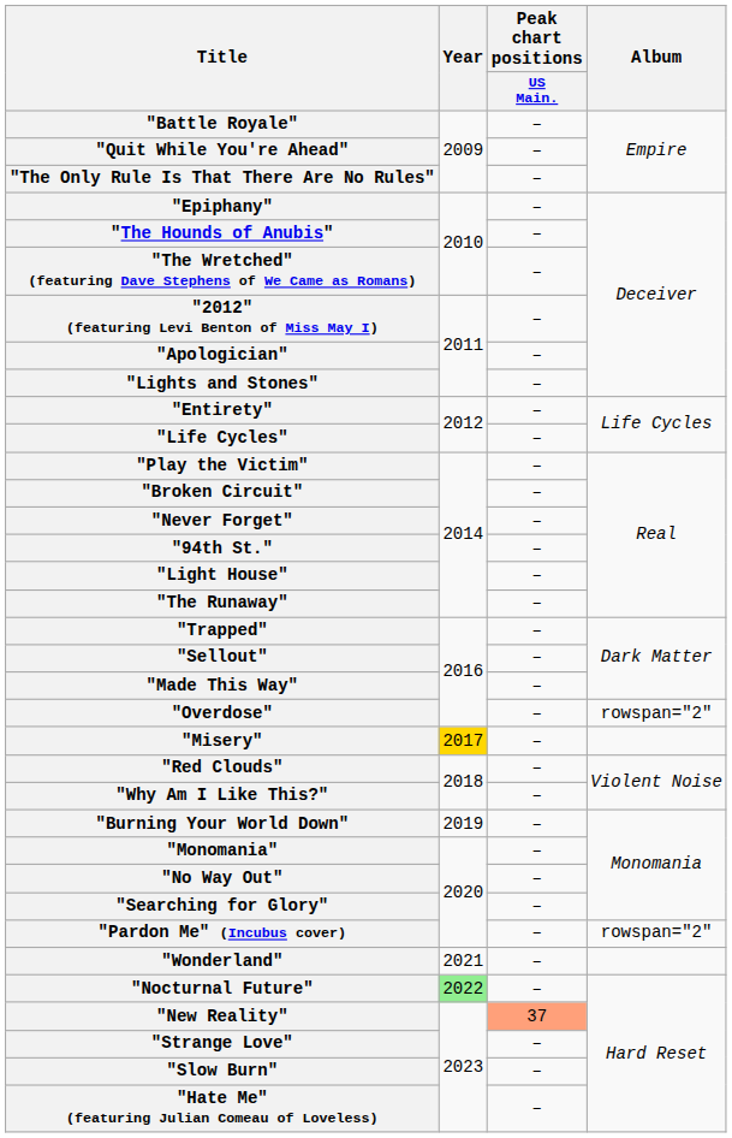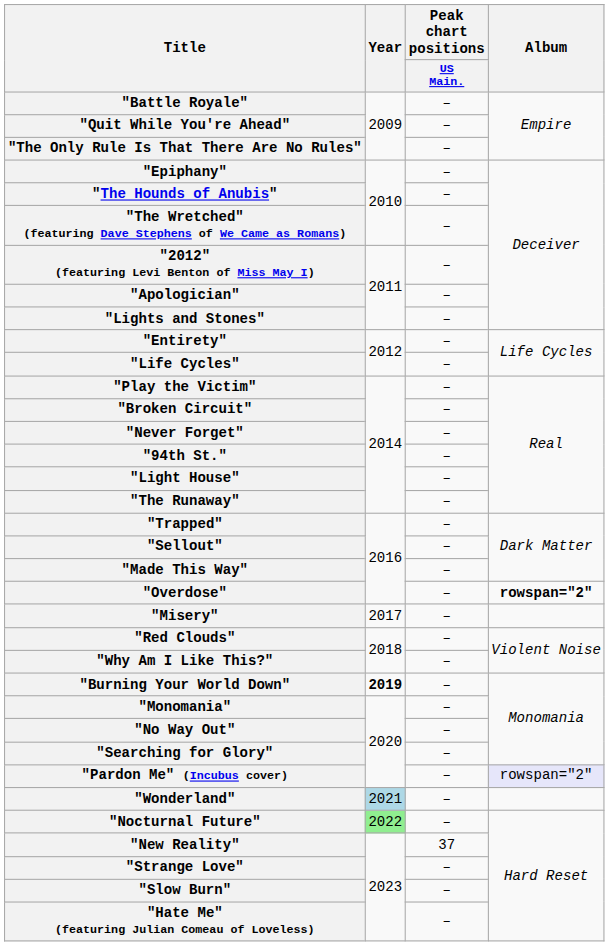"Overdose" | Album: normal -> bold
"Misery" | Year: gold background -> no background
"Burning Your World Down" | Year: normal -> bold
"Pardon Me" (Incubus cover) | Album: no background -> lavender background
"Wonderland" | Year: no background -> lightblue background
"New Reality" | Peak chart positions / US Main.: lightsalmon background -> no background
